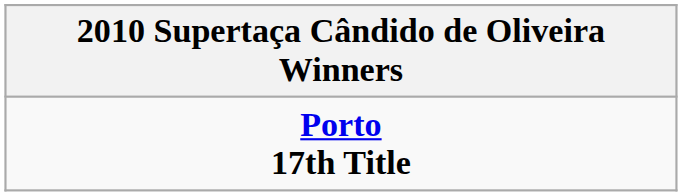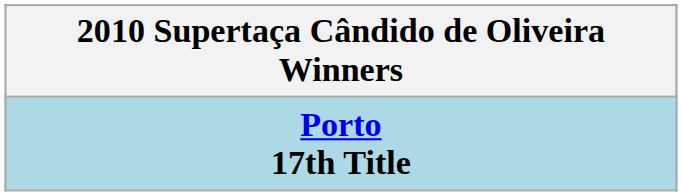row 2 | column 1: no background -> lightblue background
